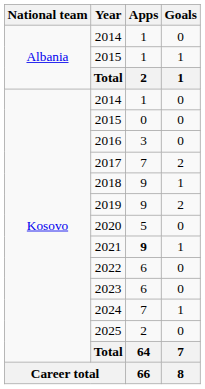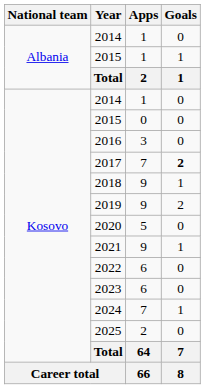2017 | Goals: normal -> bold
2021 | Apps: bold -> normal
